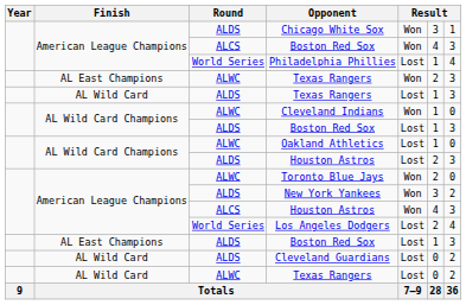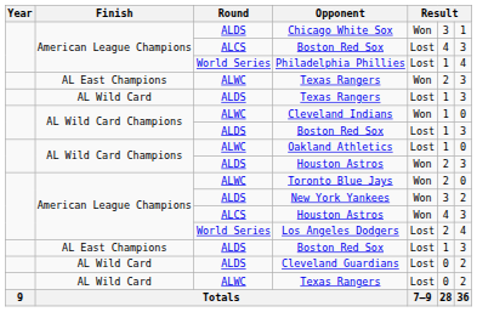American League Champions / Boston Red Sox | column 5: Won -> Lost
AL Wild Card Champions / Houston Astros | column 5: Lost -> Won
